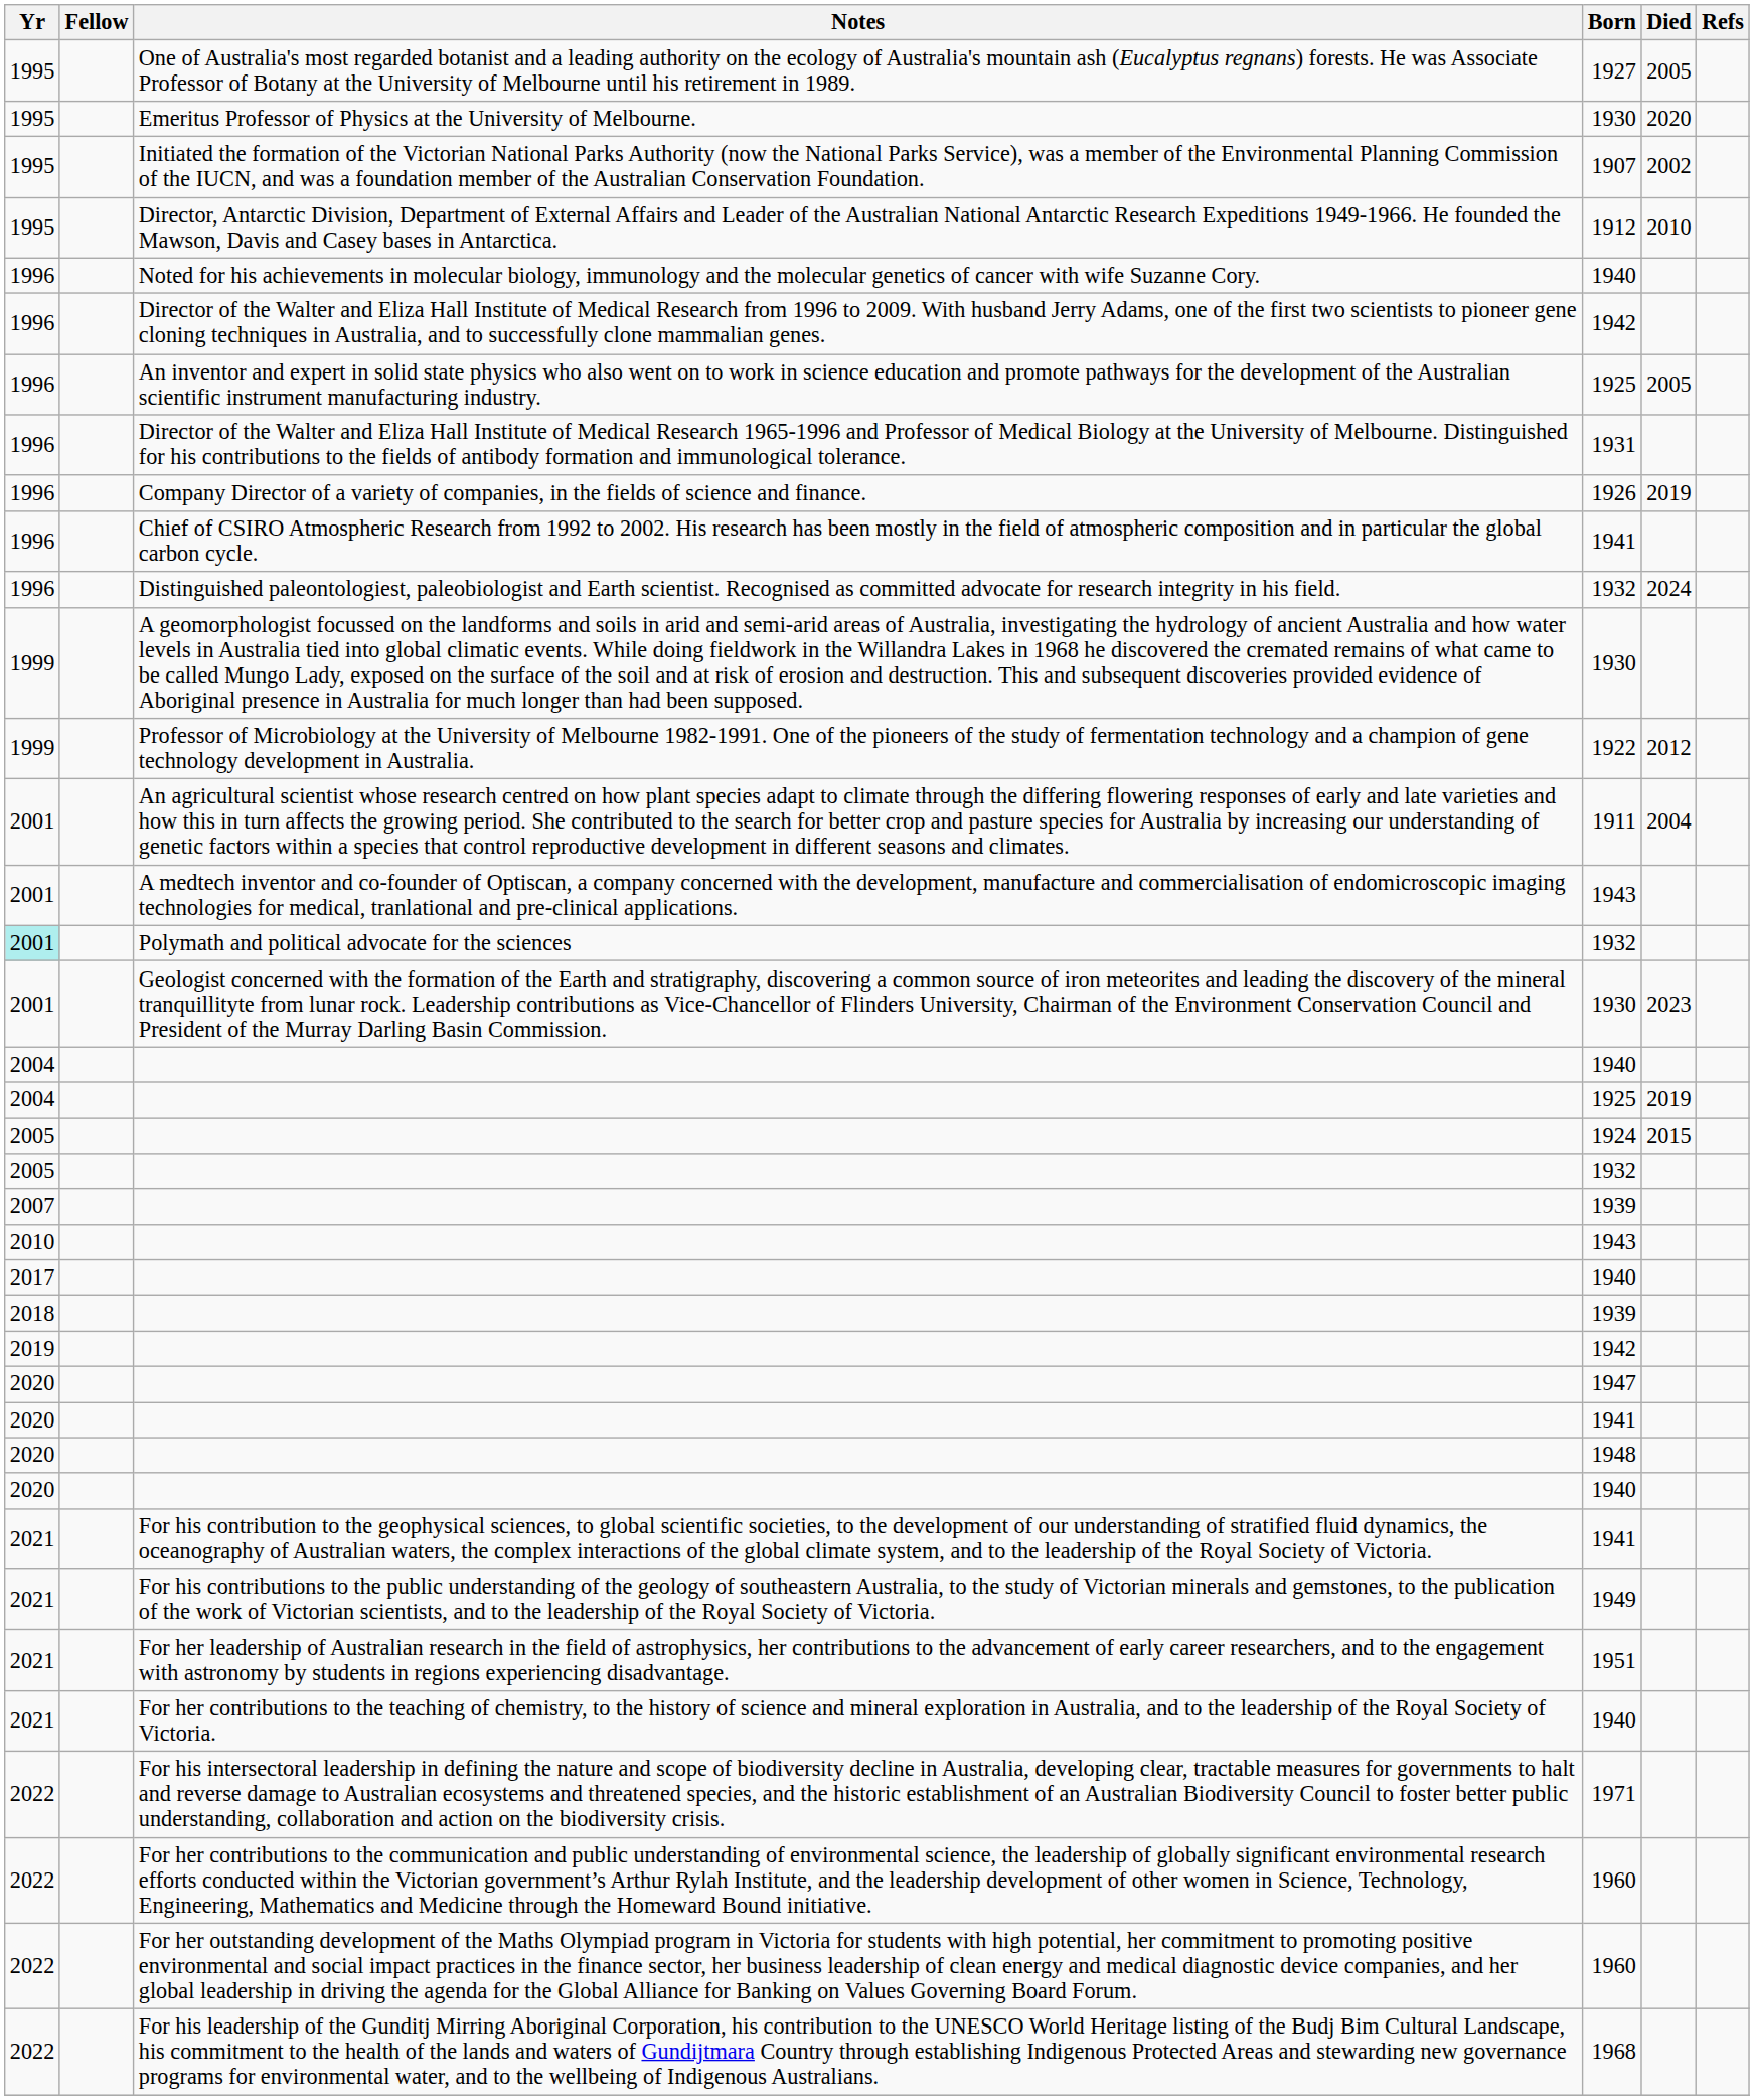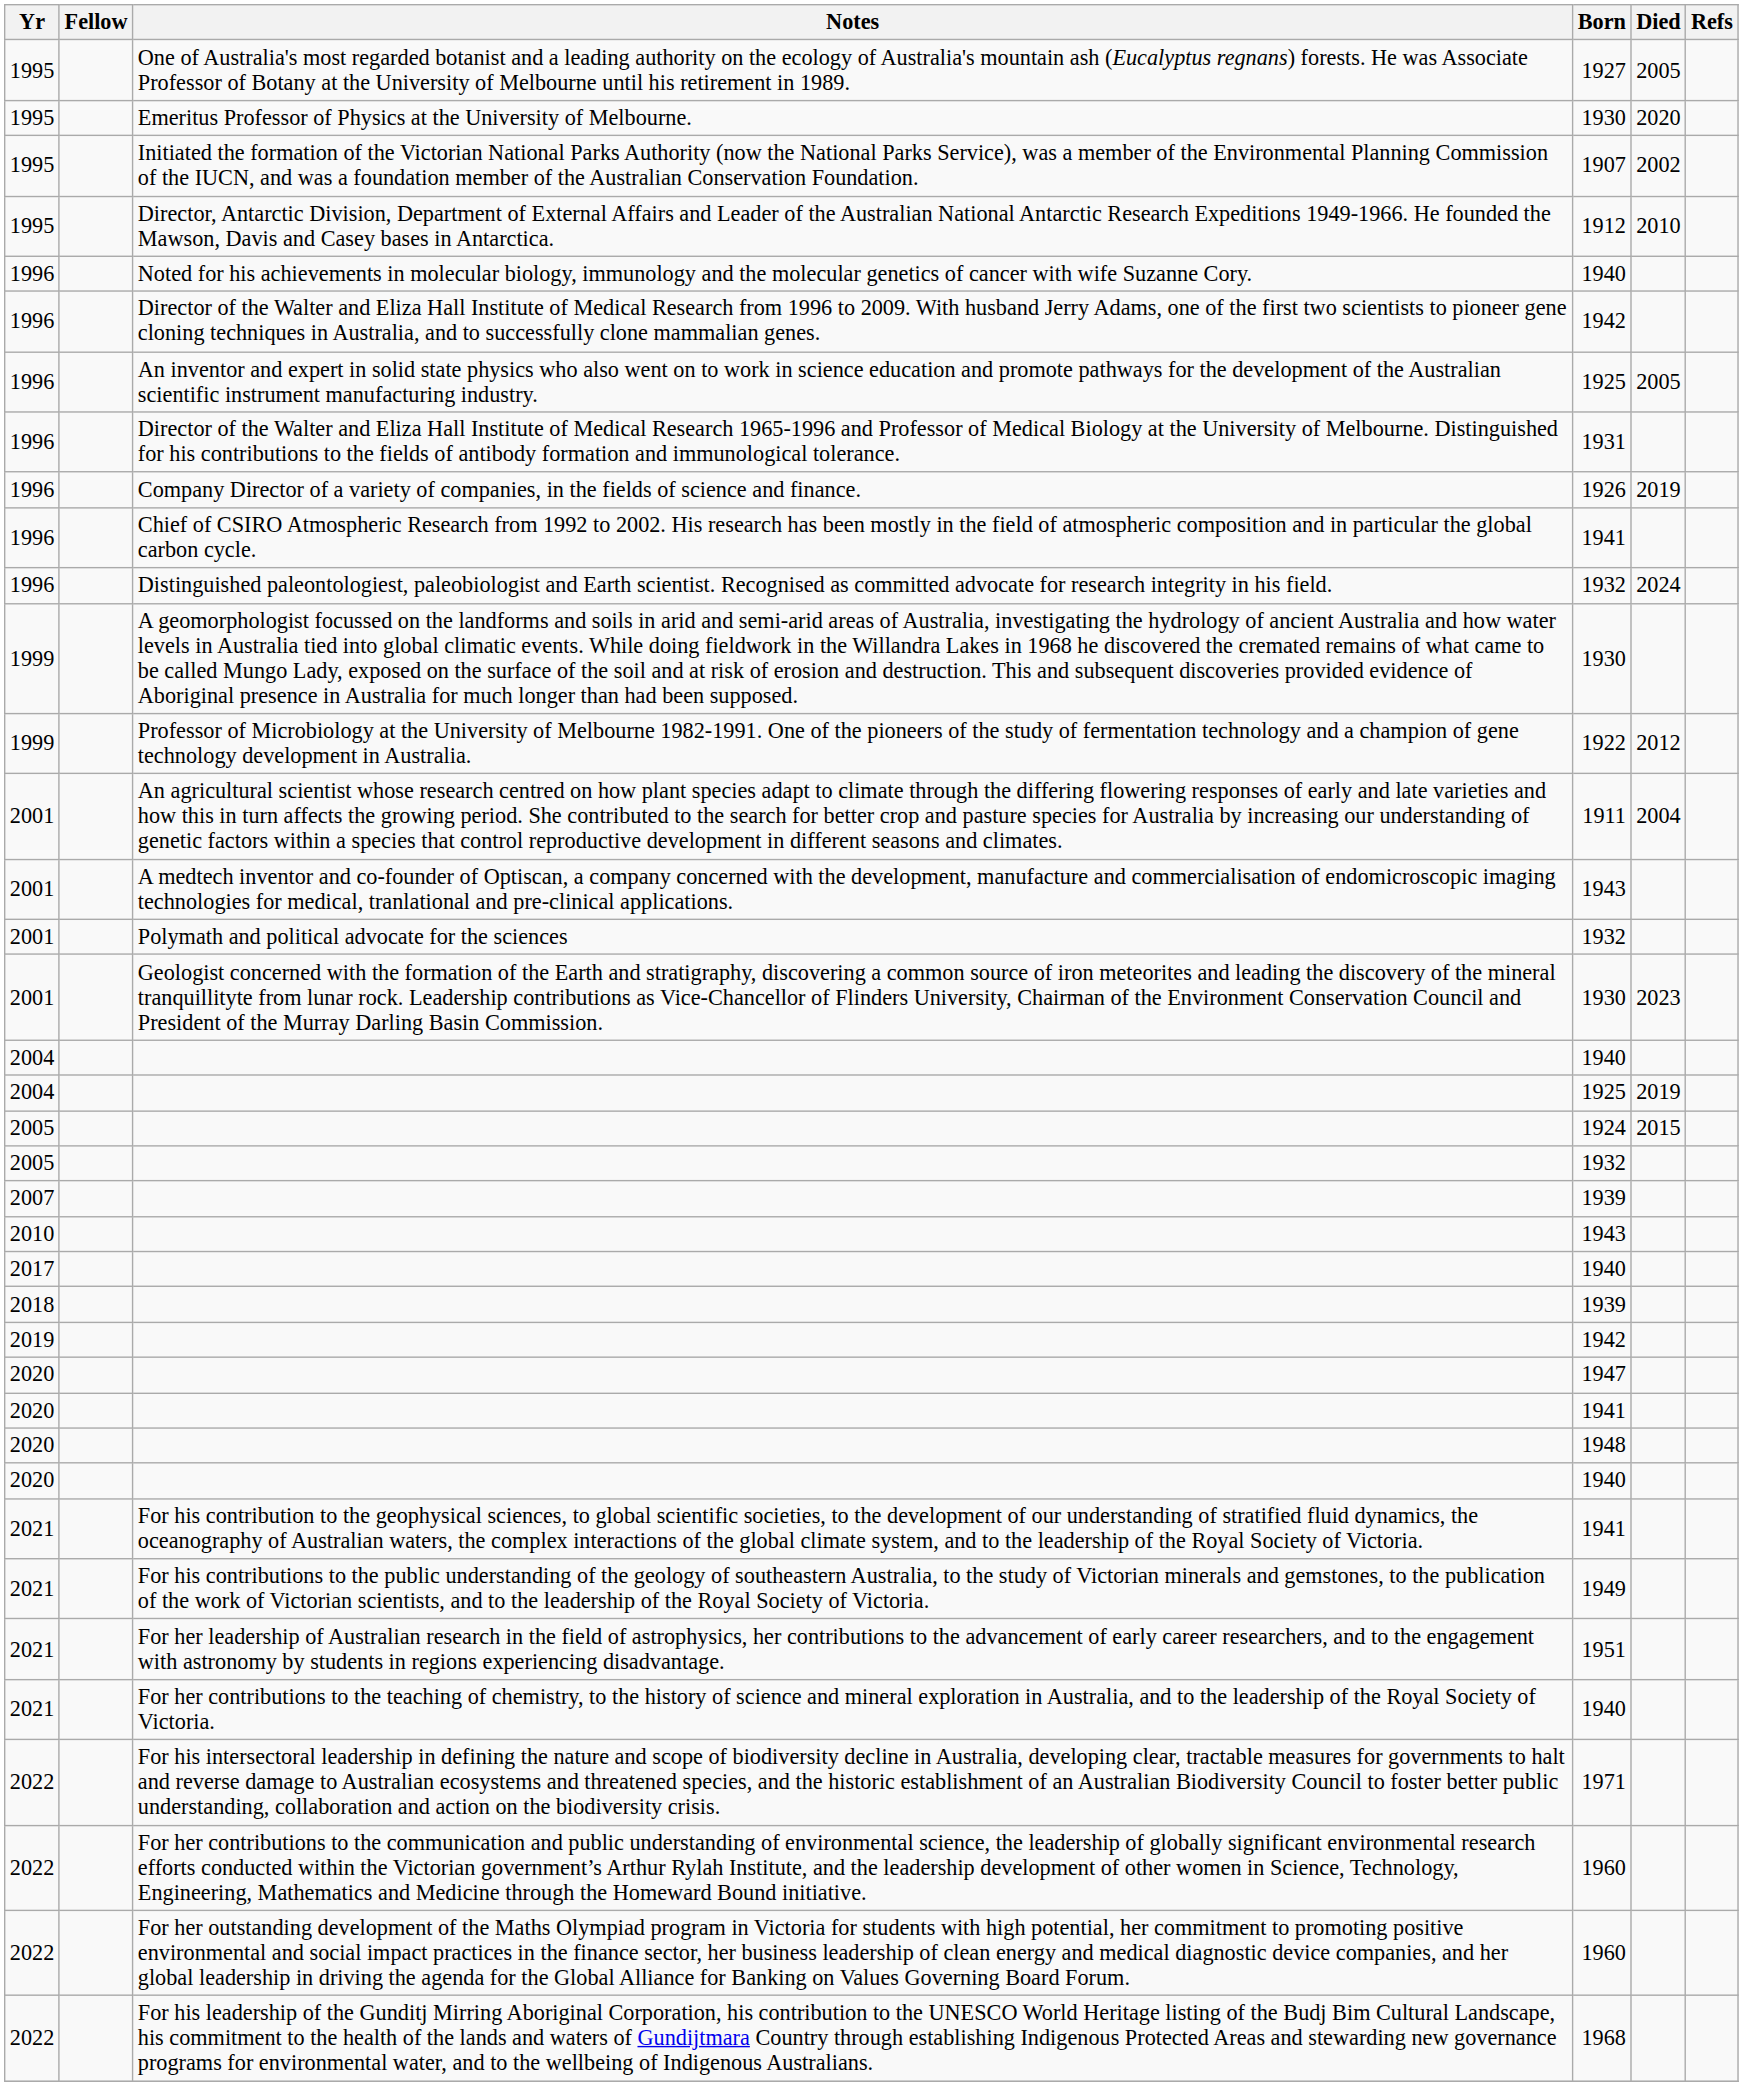Polymath and political advocate for the sciences | Yr: paleturquoise background -> no background
